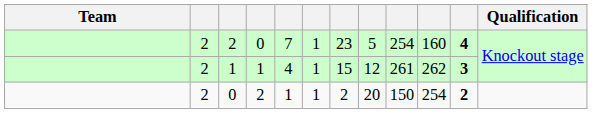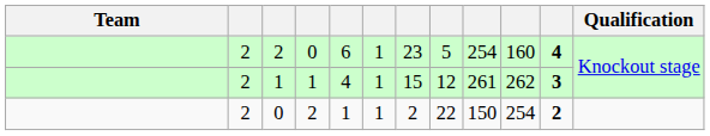row 2 | column 5: 7 -> 6
row 4 | column 8: 20 -> 22
